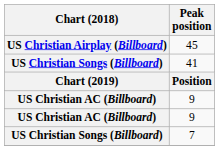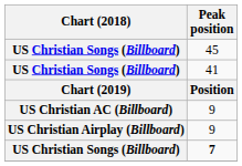row 2 | Chart (2018): US Christian Airplay (Billboard) -> US Christian Songs (Billboard)
row 6 | Chart (2018): US Christian AC (Billboard) -> US Christian Airplay (Billboard)
row 7 | Peak position: normal -> bold
